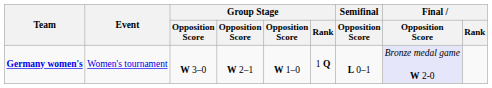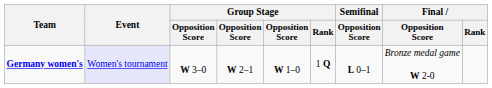Germany women's | Event: no background -> lavender background
Germany women's | Final / Opposition Score: lavender background -> no background
